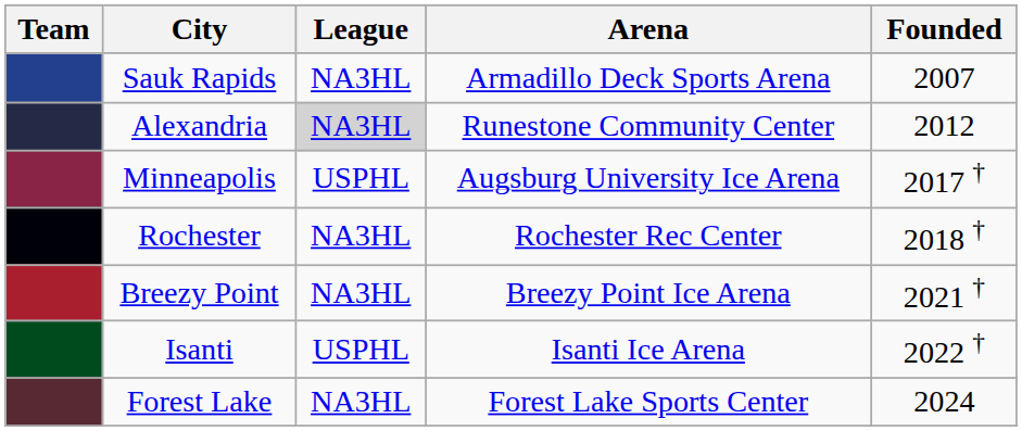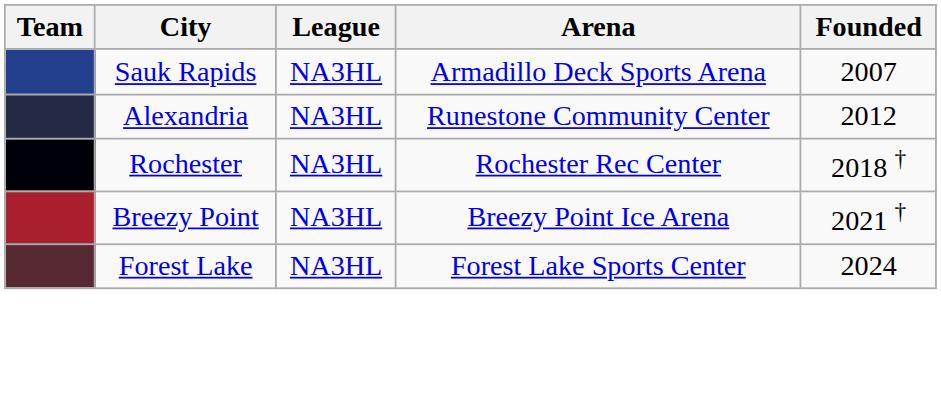Alexandria | League: lightgrey background -> no background
- row: Minneapolis | USPHL | Augsburg University Ice Arena | 2017 †
- row: Isanti | USPHL | Isanti Ice Arena | 2022 †
